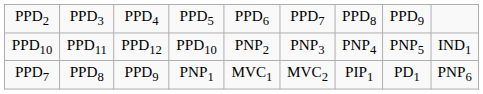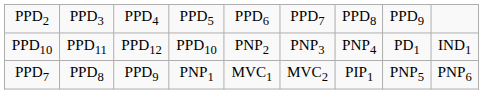row 2 | column 8: PNP5 -> PD1
row 3 | column 8: PD1 -> PNP5
